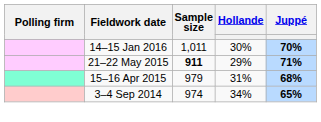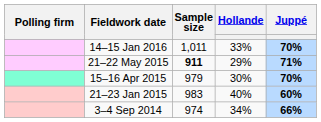14–15 Jan 2016 | Hollande: 30% -> 33%
15–16 Apr 2015 | Hollande: 31% -> 30%
15–16 Apr 2015 | Juppé: 68% -> 70%
+ row: 21–23 Jan 2015 | 983 | 40% | 60%
3–4 Sep 2014 | Juppé: 65% -> 66%
